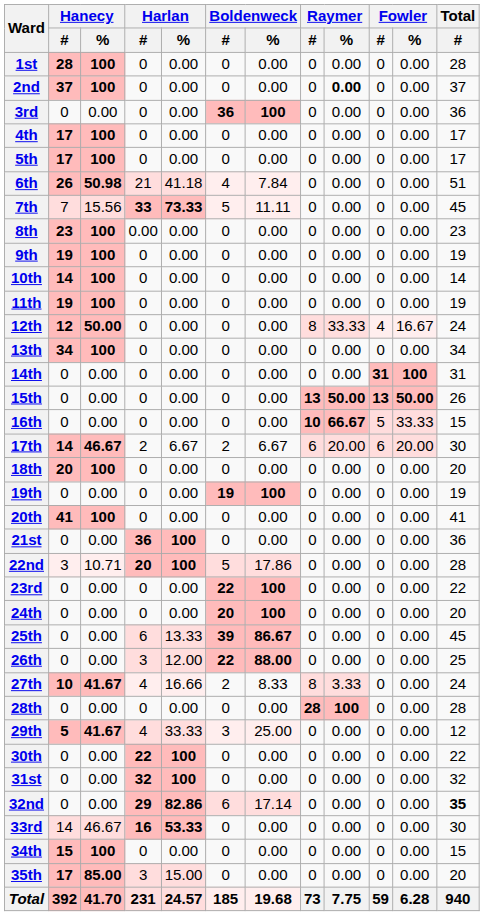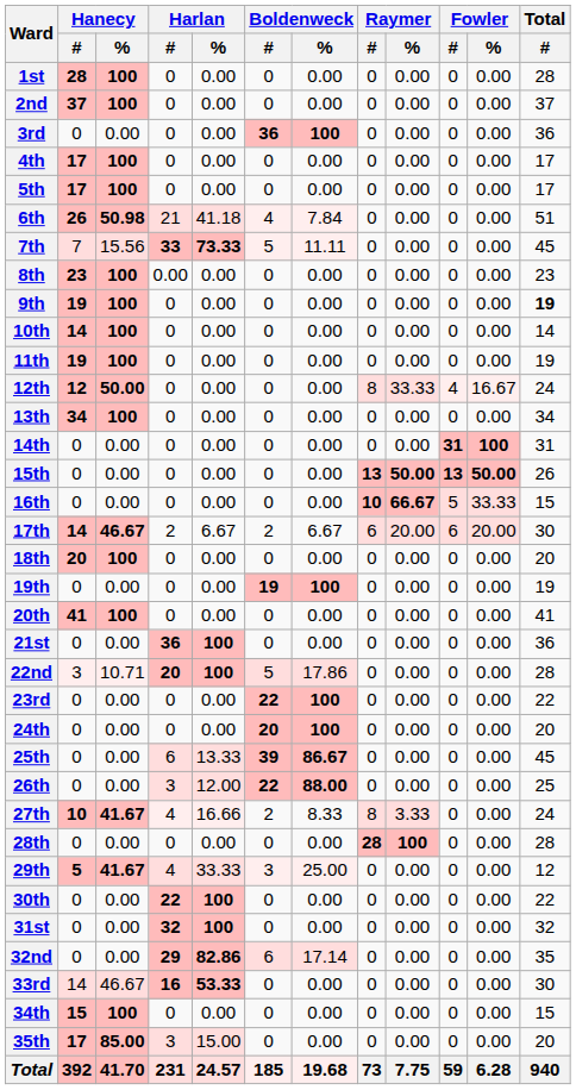2nd | Raymer / %: bold -> normal
9th | Total / #: normal -> bold
32nd | Total / #: bold -> normal
